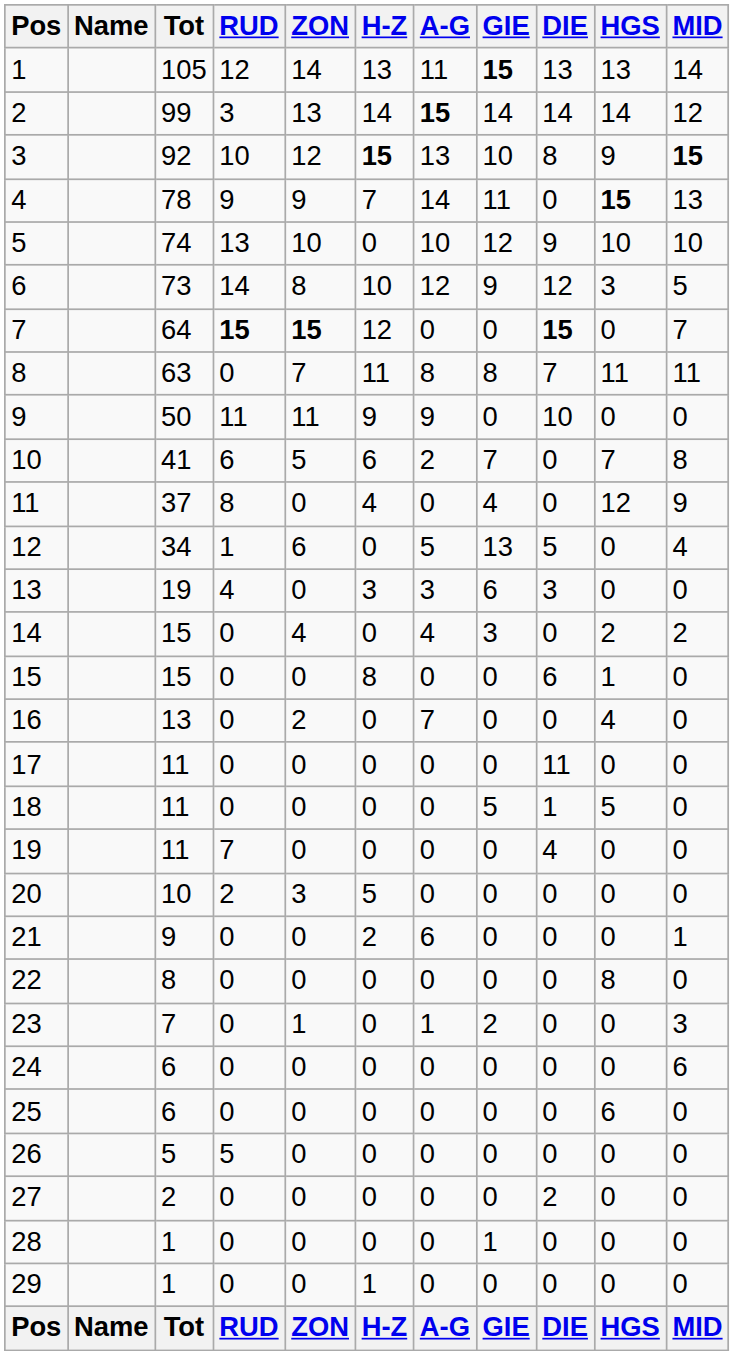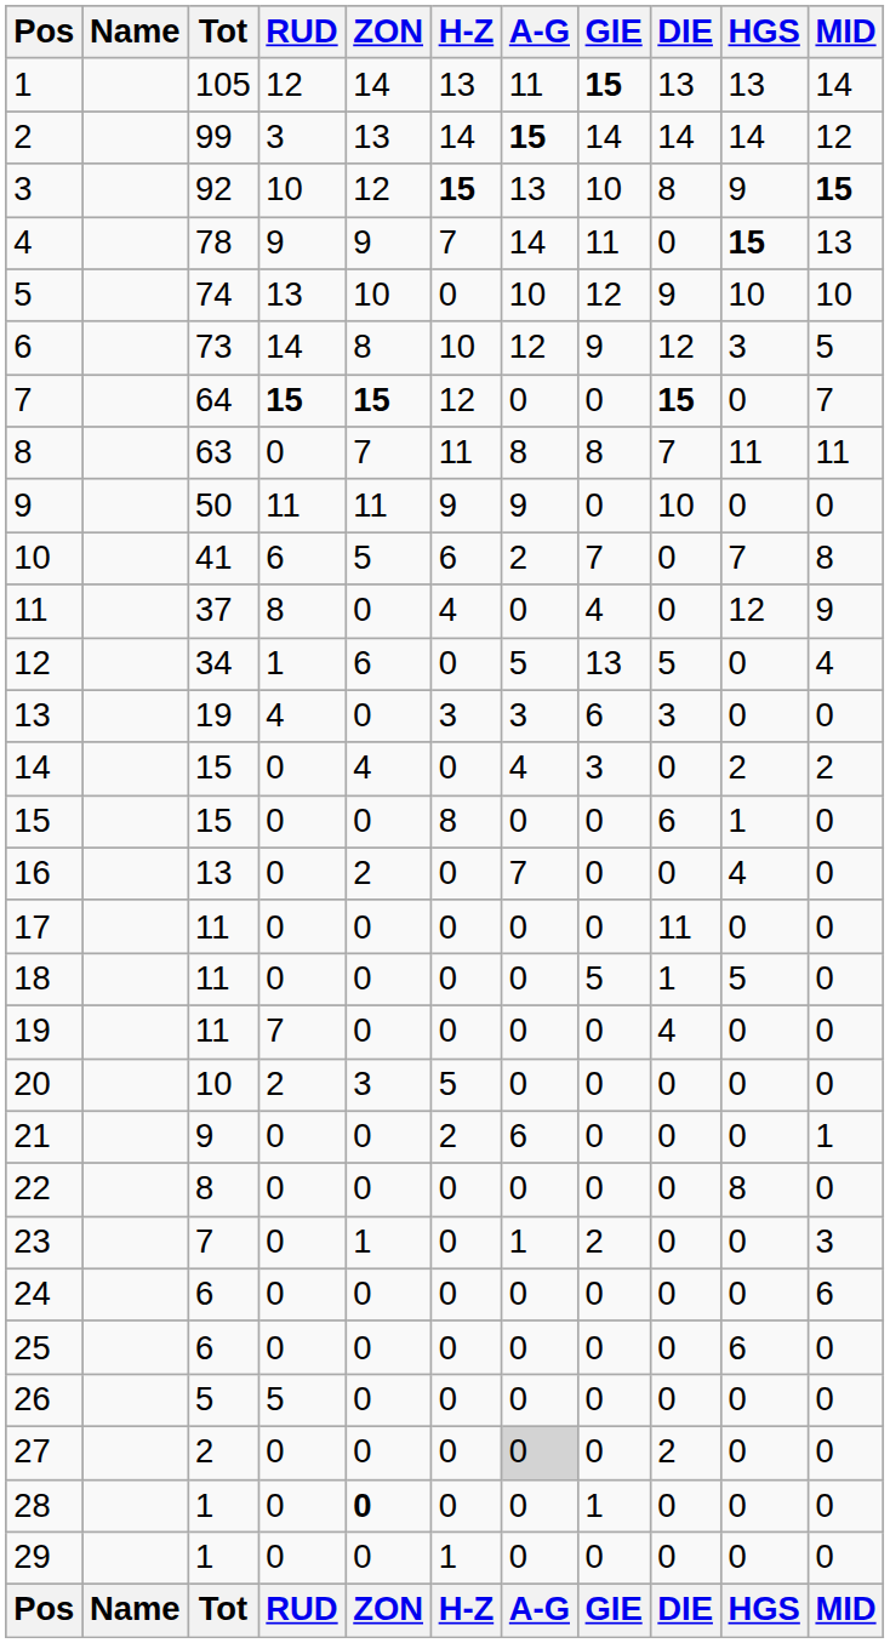27 | A-G: no background -> lightgrey background
28 | ZON: normal -> bold
